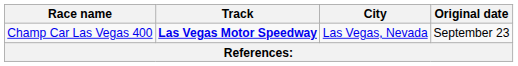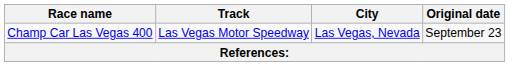Champ Car Las Vegas 400 | Track: bold -> normal
